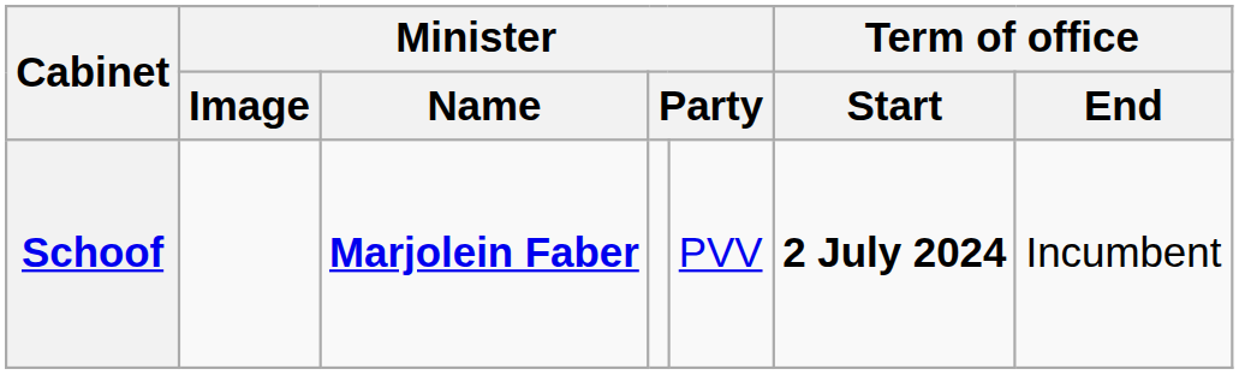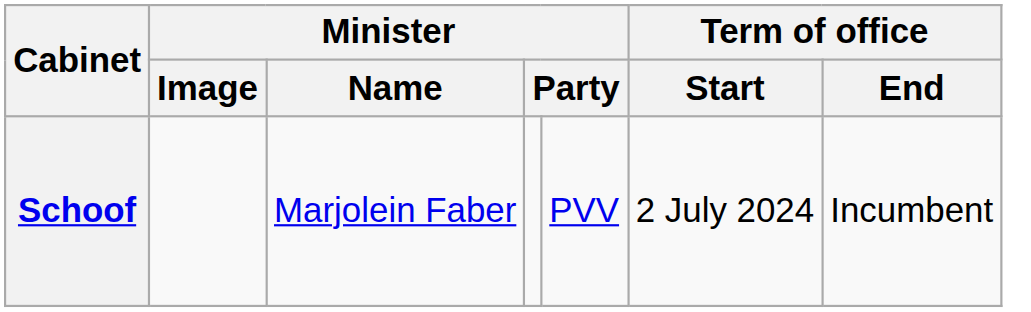Schoof | Minister / Name: bold -> normal
Schoof | Term of office / Start: bold -> normal
